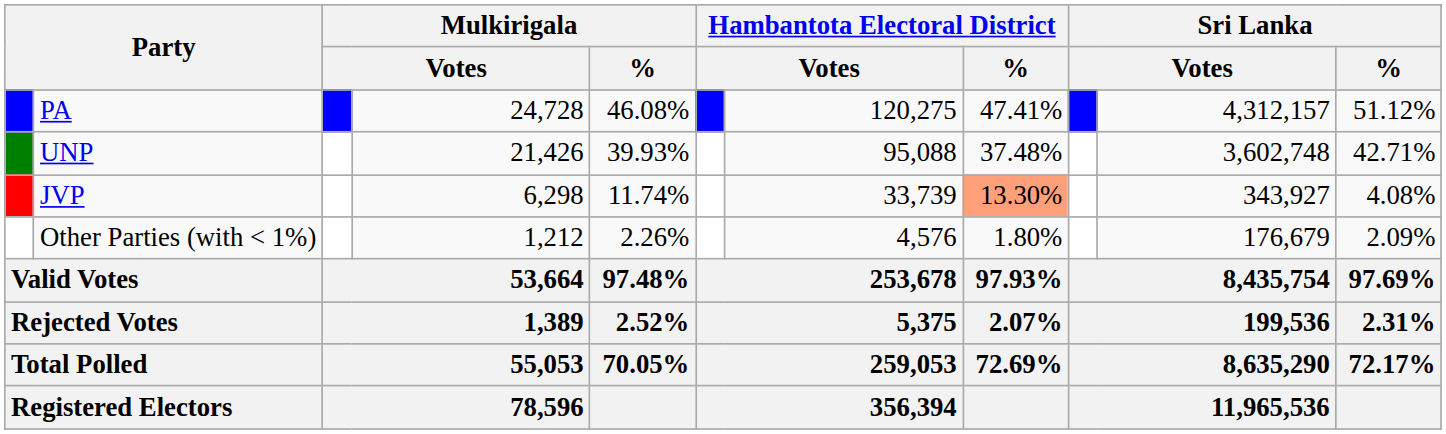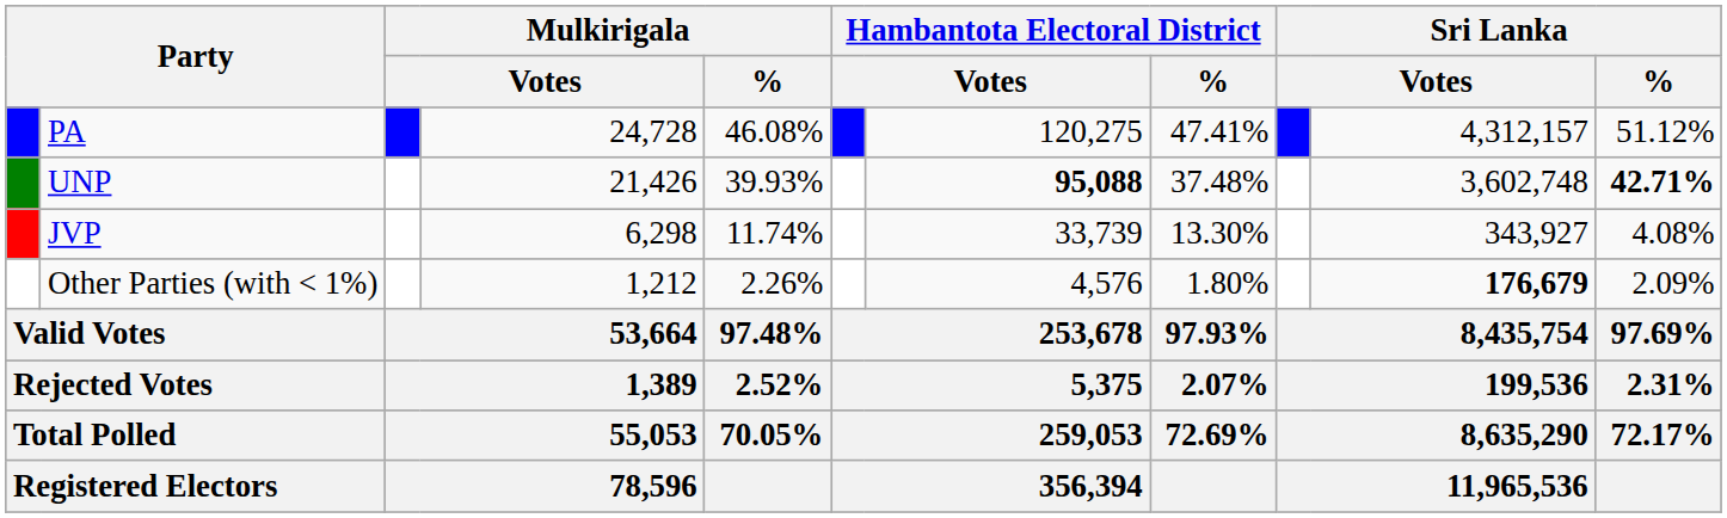UNP | column 7: normal -> bold
UNP | Sri Lanka / %: normal -> bold
JVP | Hambantota Electoral District / %: lightsalmon background -> no background
Other Parties (with < 1%) | column 10: normal -> bold
